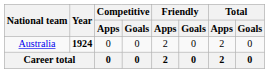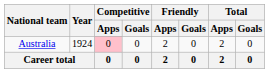Australia | Year: bold -> normal
Australia | Competitive / Apps: no background -> pink background
